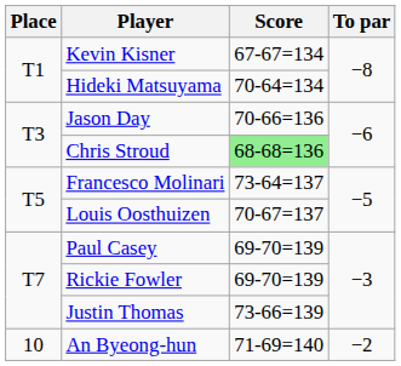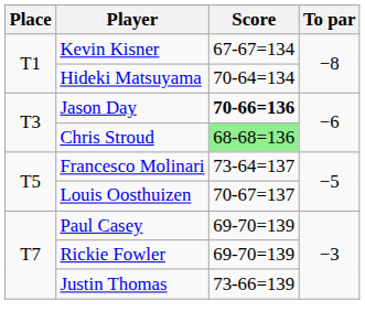Jason Day | Score: normal -> bold
- row: 10 | An Byeong-hun | 71-69=140 | −2
